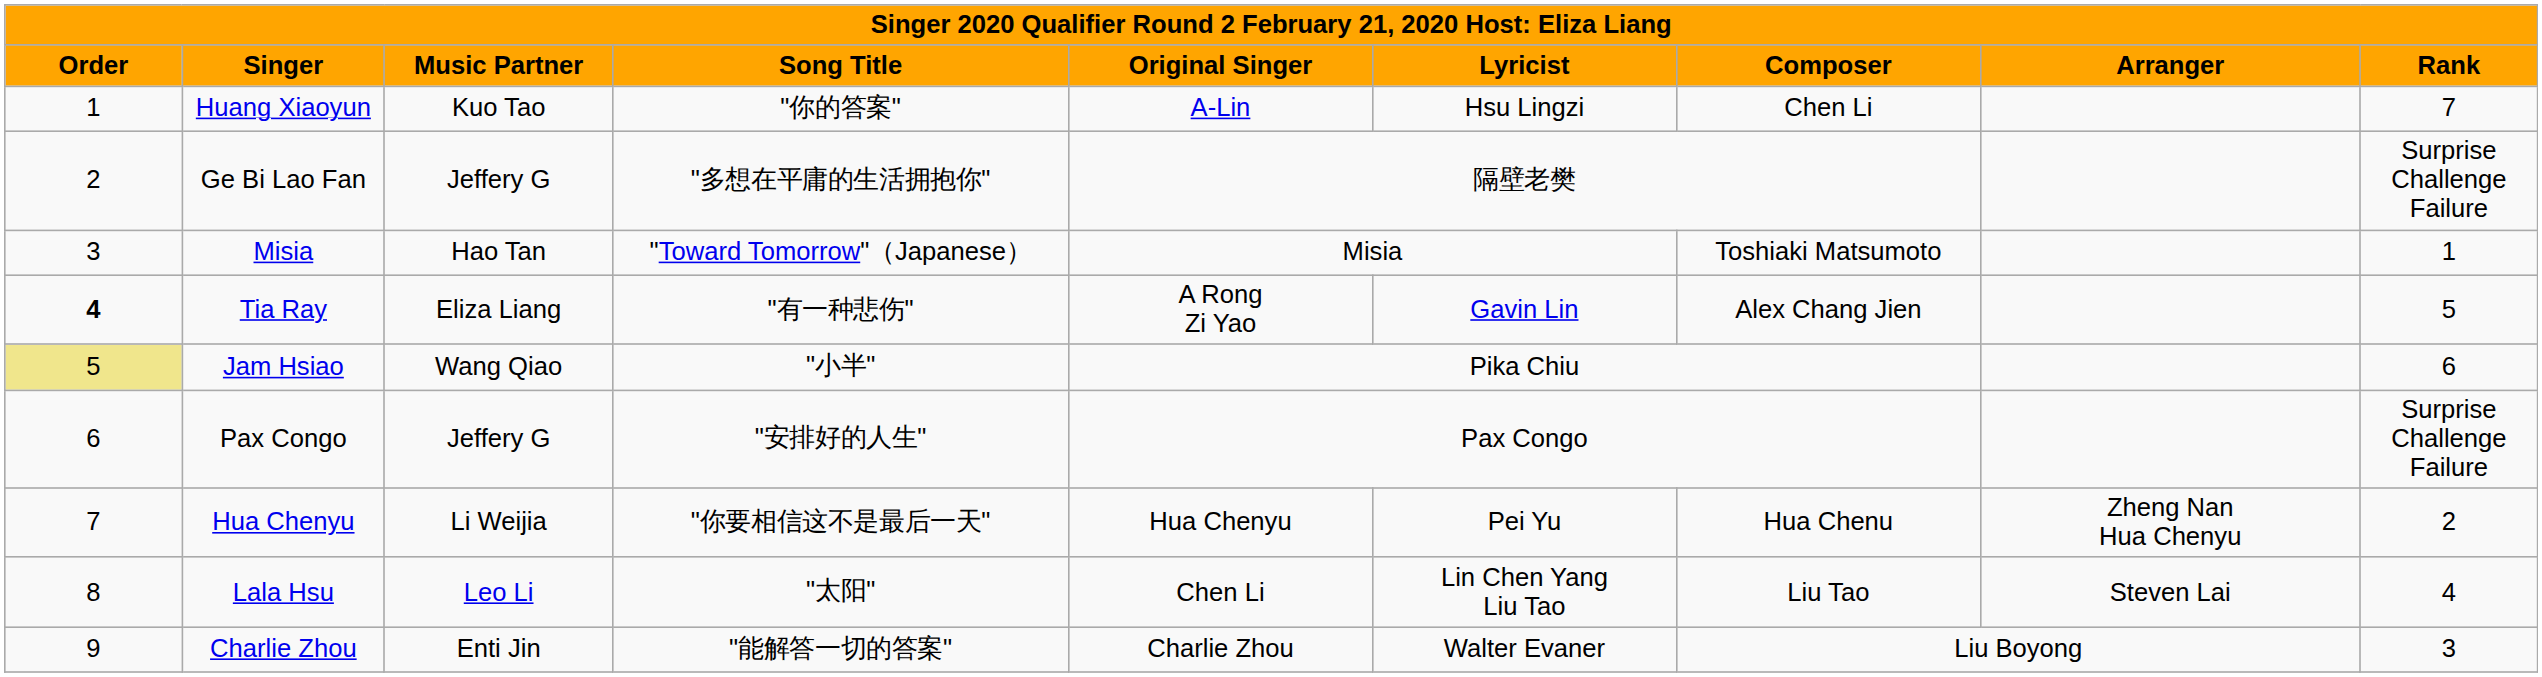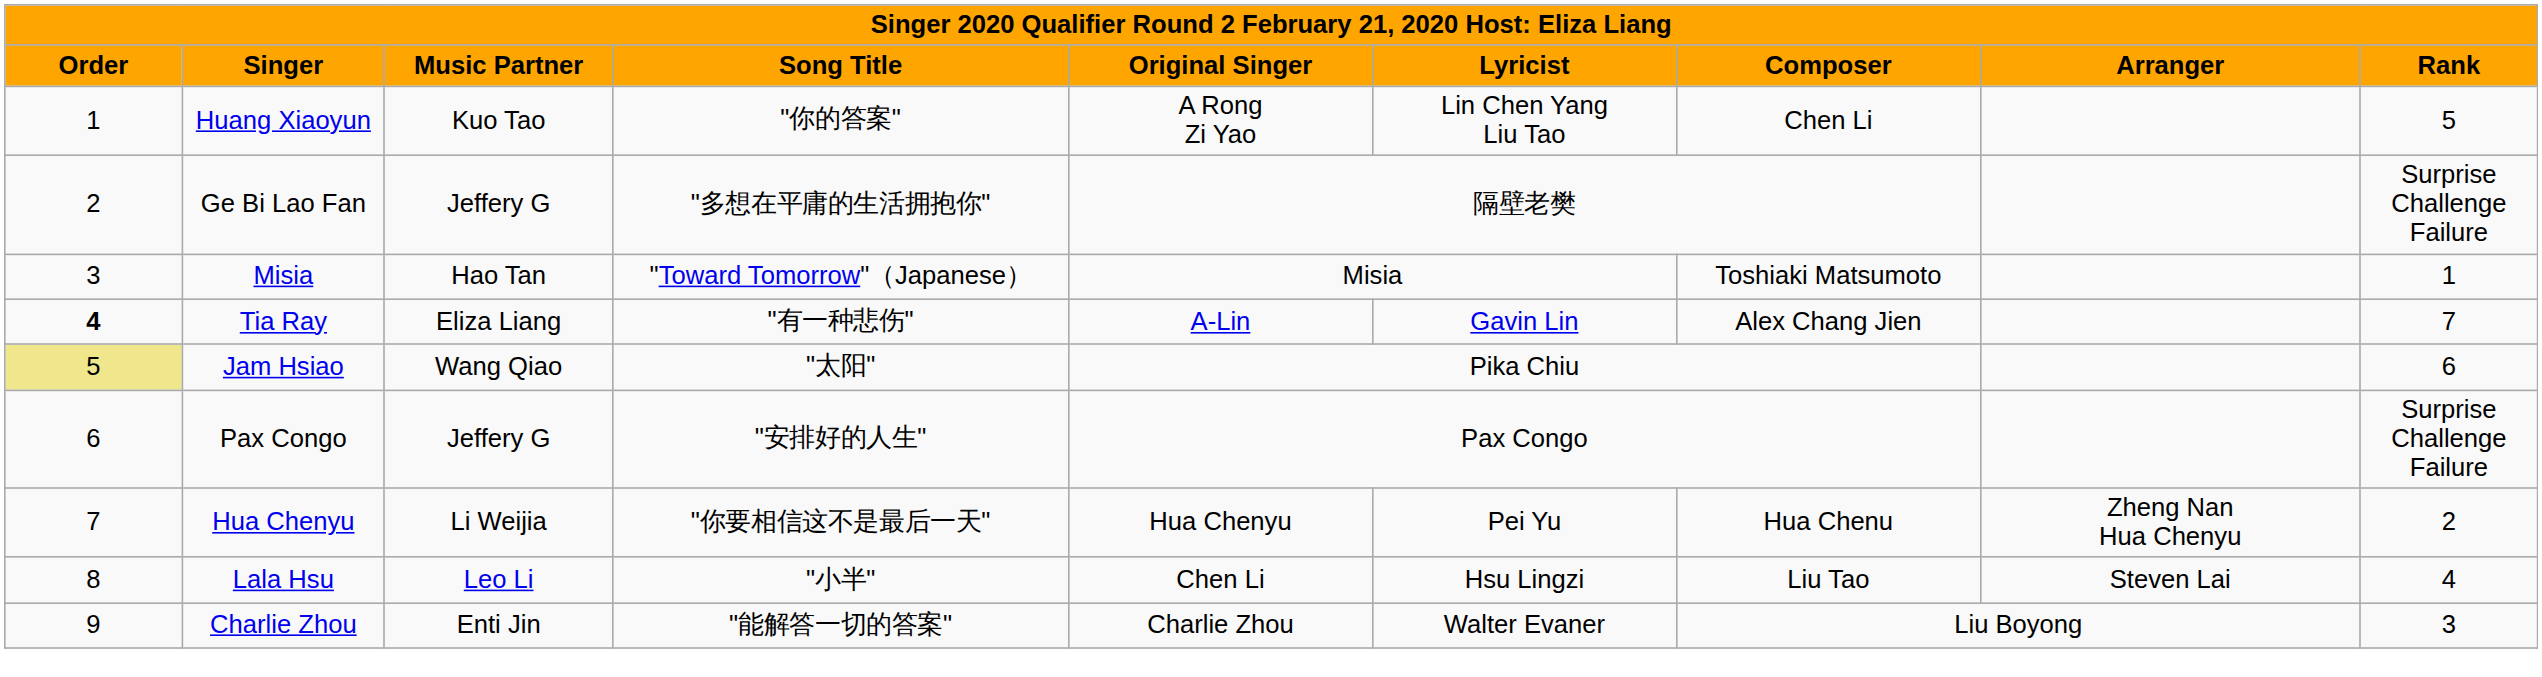Huang Xiaoyun | column 5: A-Lin -> A Rong Zi Yao
Huang Xiaoyun | column 6: Hsu Lingzi -> Lin Chen Yang Liu Tao
Huang Xiaoyun | column 9: 7 -> 5
Tia Ray | column 5: A Rong Zi Yao -> A-Lin
Tia Ray | column 9: 5 -> 7
Jam Hsiao | column 4: "小半" -> "太阳"
Lala Hsu | column 4: "太阳" -> "小半"
Lala Hsu | column 6: Lin Chen Yang Liu Tao -> Hsu Lingzi
